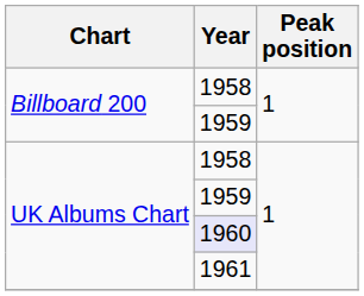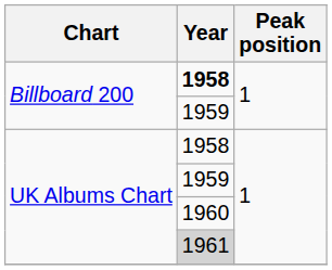Billboard 200 / 1958 | Year: normal -> bold
1960 | Year: lavender background -> no background
1961 | Year: no background -> lightgrey background
